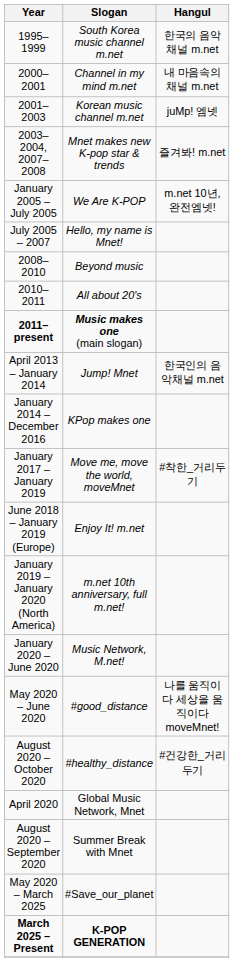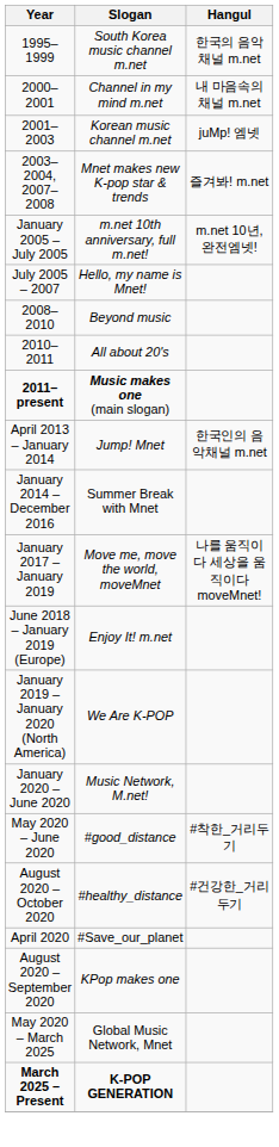January 2005 – July 2005 | Slogan: We Are K-POP -> m.net 10th anniversary, full m.net!
January 2014 – December 2016 | Slogan: KPop makes one -> Summer Break with Mnet
January 2017 – January 2019 | Hangul: #착한_거리두기 -> 나를 움직이다 세상을 움직이다 moveMnet!
January 2019 – January 2020 (North America) | Slogan: m.net 10th anniversary, full m.net! -> We Are K-POP
May 2020 – June 2020 | Hangul: 나를 움직이다 세상을 움직이다 moveMnet! -> #착한_거리두기
April 2020 | Slogan: Global Music Network, Mnet -> #Save_our_planet
August 2020 – September 2020 | Slogan: Summer Break with Mnet -> KPop makes one
May 2020 – March 2025 | Slogan: #Save_our_planet -> Global Music Network, Mnet
